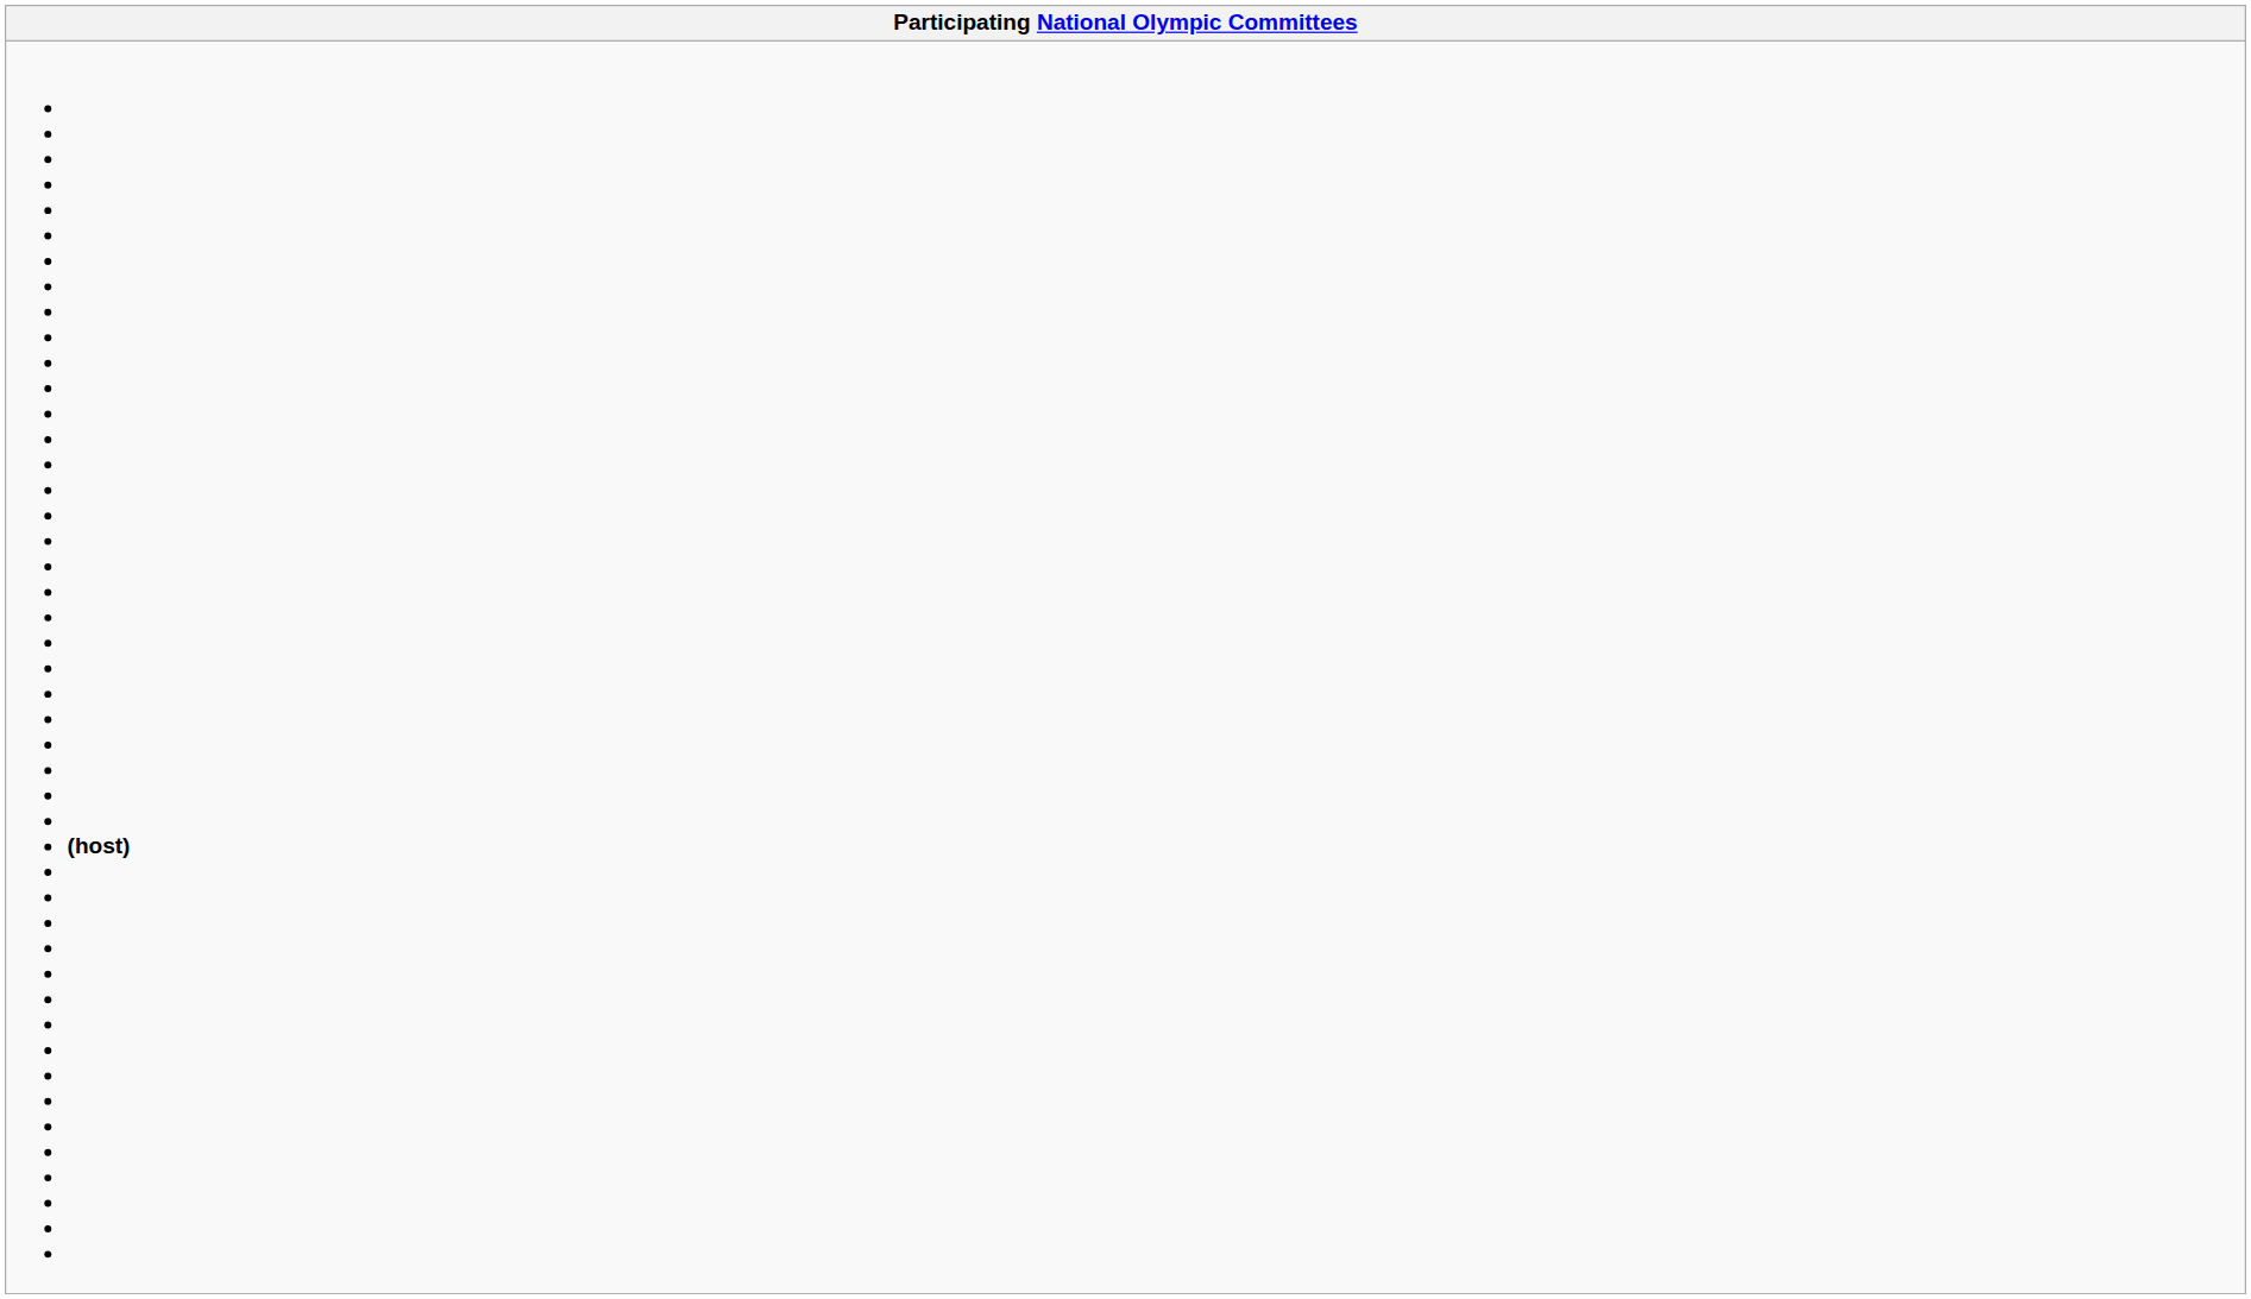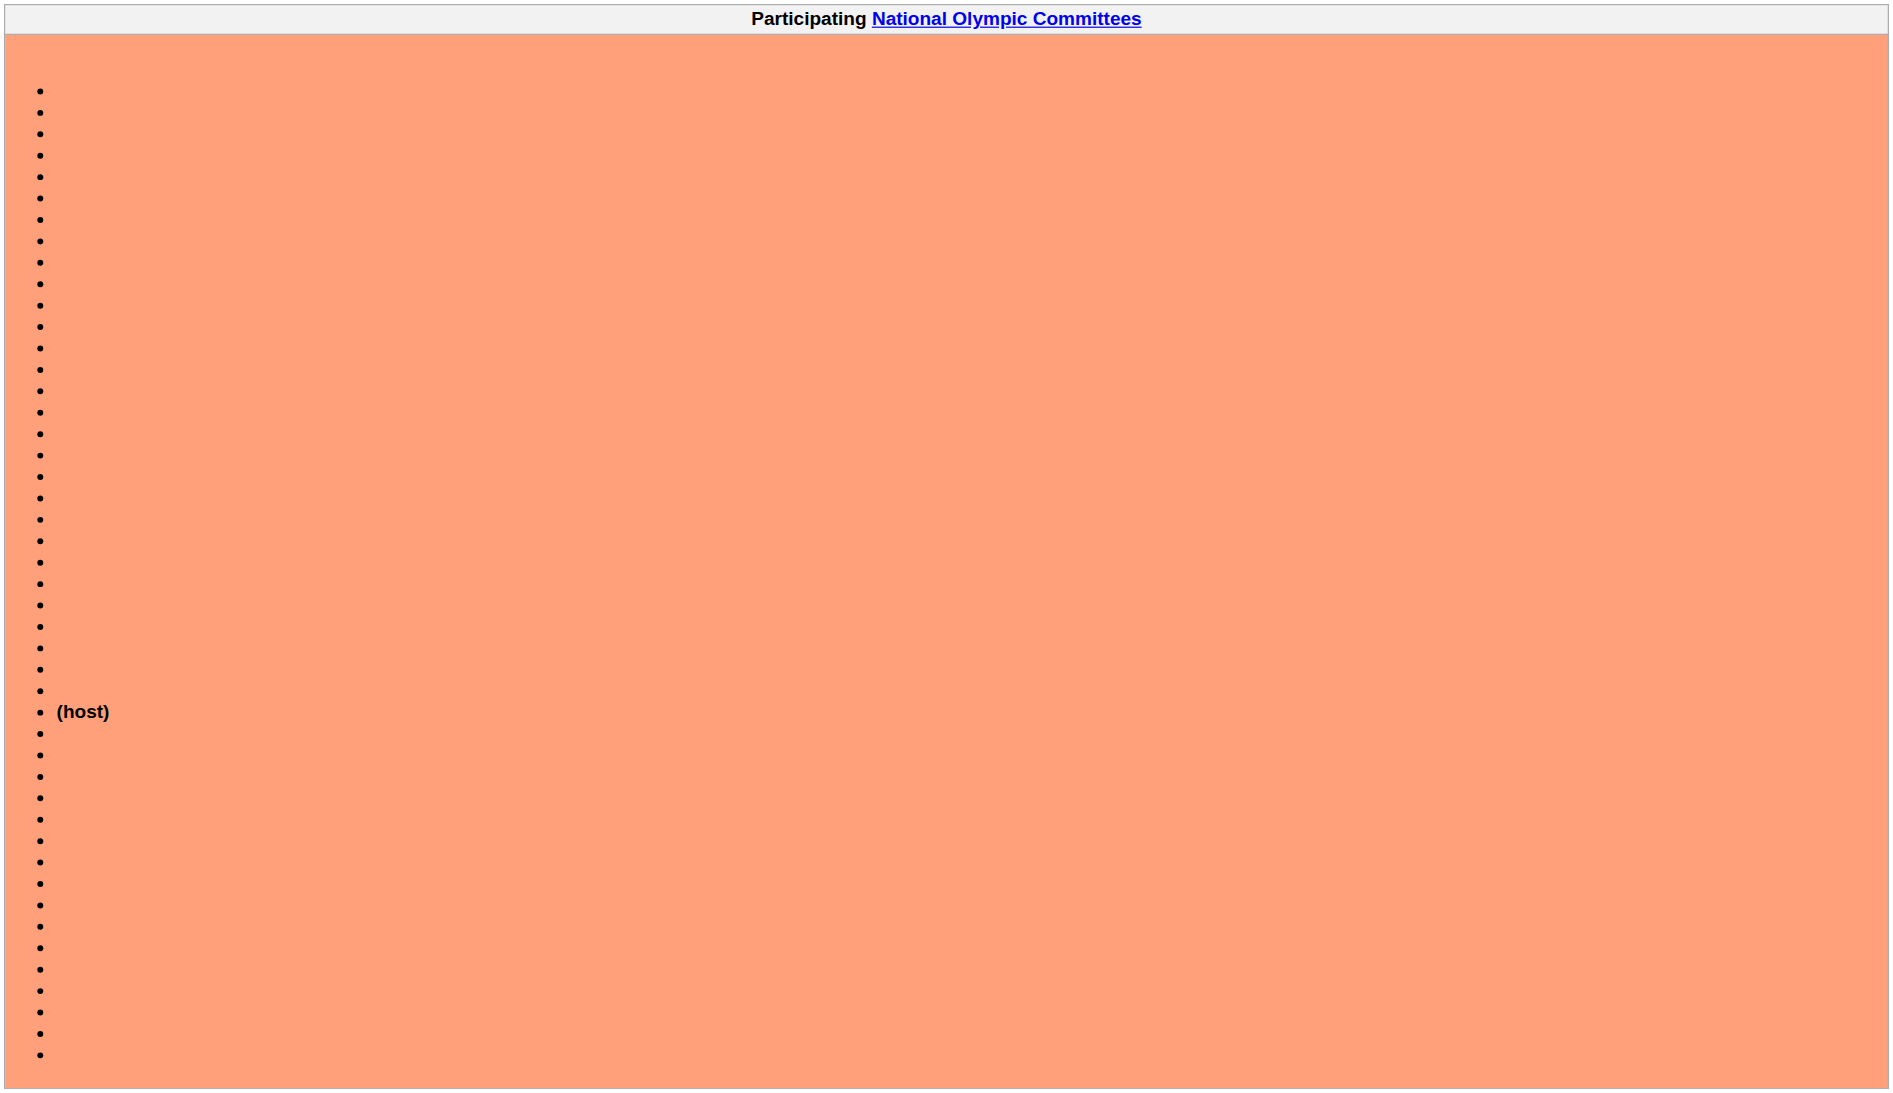row 2 | column 1: no background -> lightsalmon background
